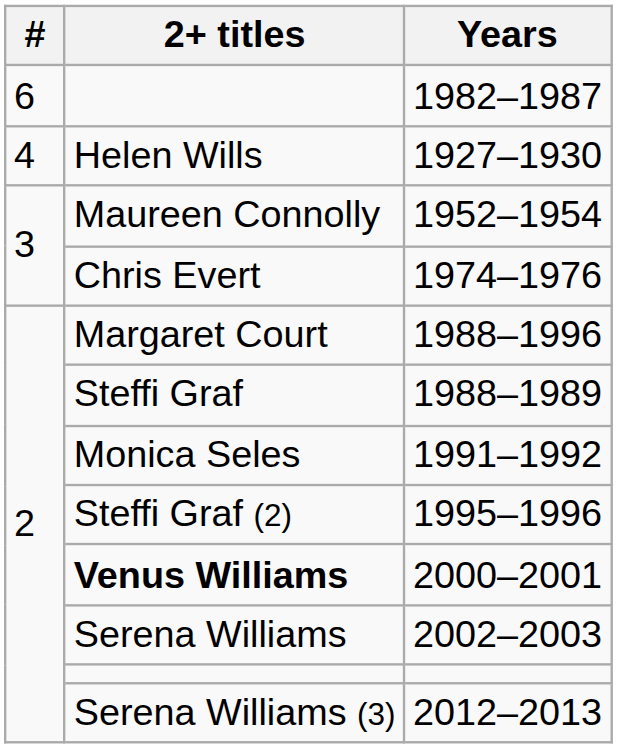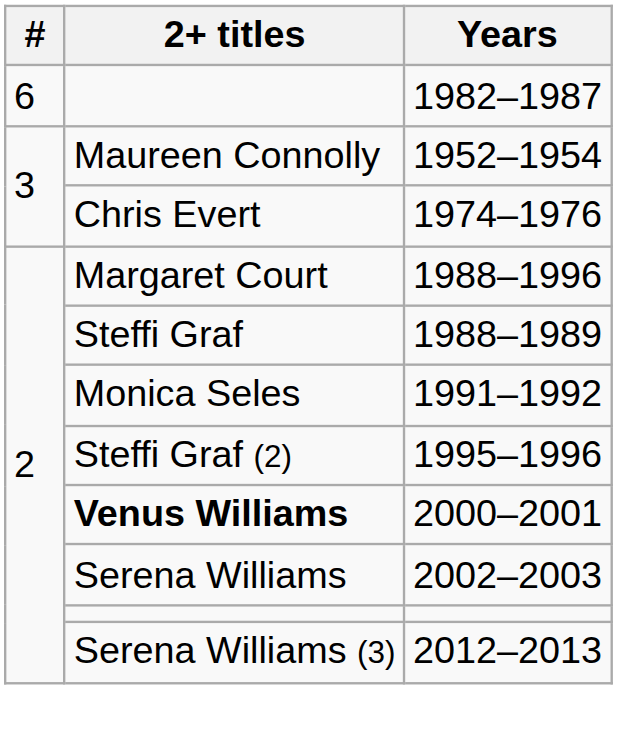- row: 4 | Helen Wills | 1927–1930
